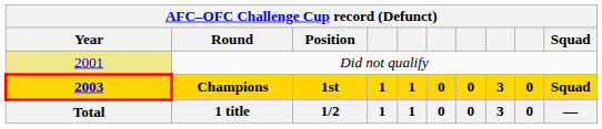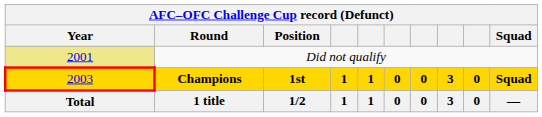Champions | Year: bold -> normal
